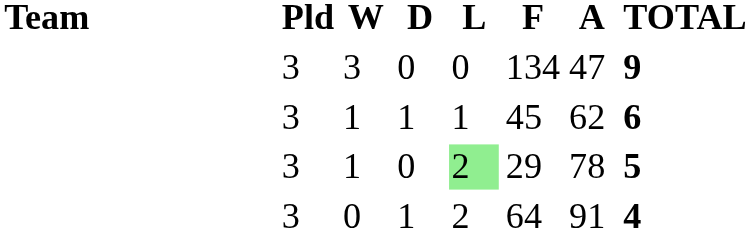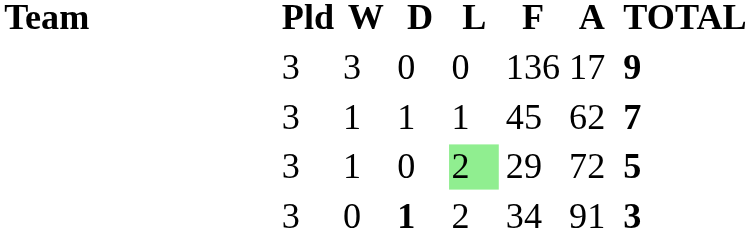row 2 | column 6: 134 -> 136
row 2 | column 7: 47 -> 17
row 3 | column 8: 6 -> 7
row 4 | column 7: 78 -> 72
row 5 | column 4: normal -> bold
row 5 | column 6: 64 -> 34
row 5 | column 8: 4 -> 3
